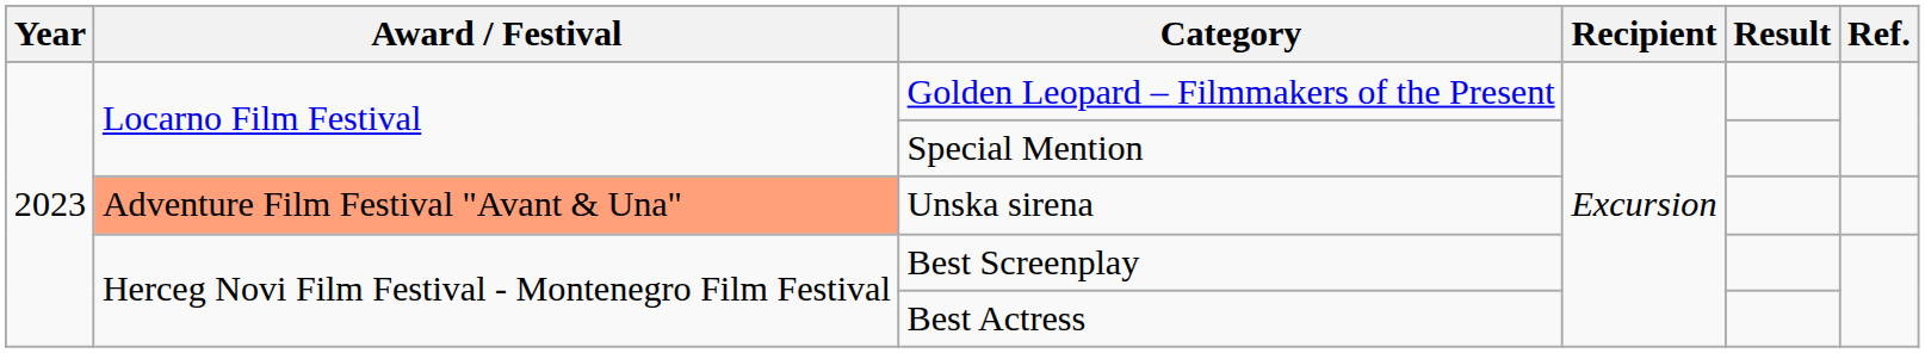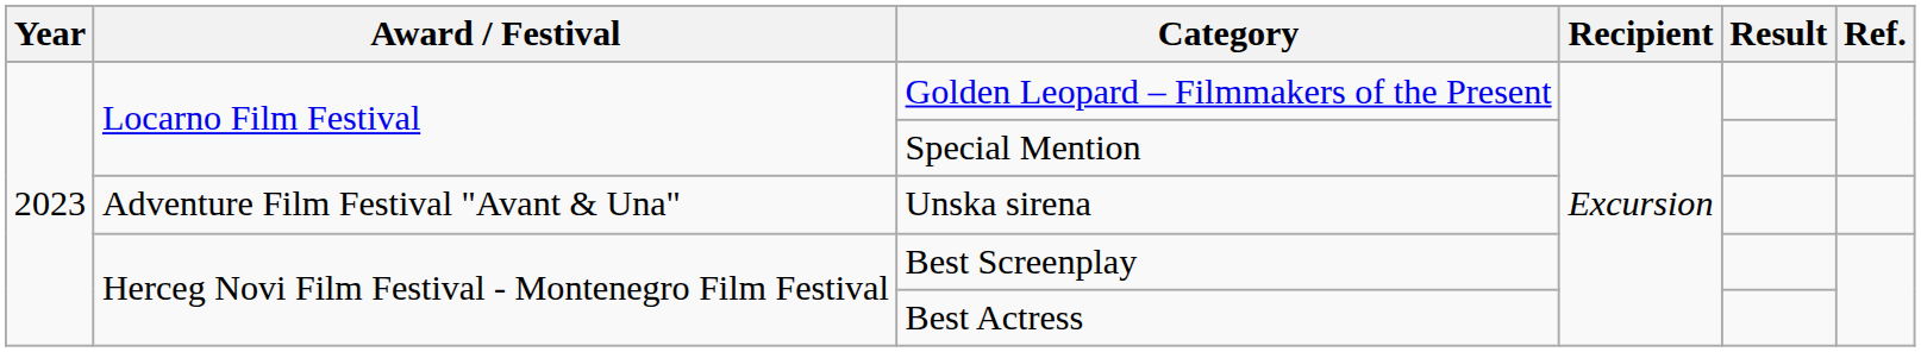Unska sirena | Award / Festival: lightsalmon background -> no background
